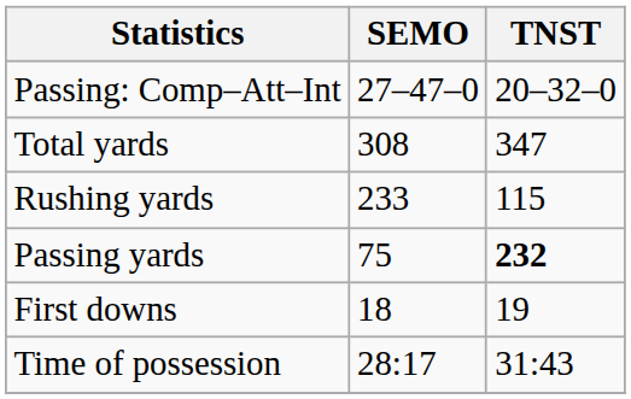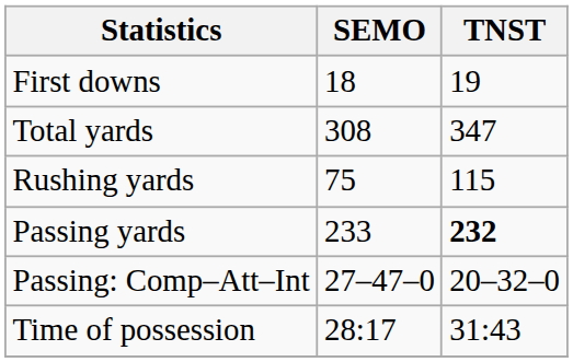rows swapped: First downs <-> Passing: Comp–Att–Int
Rushing yards | SEMO: 233 -> 75
Passing yards | SEMO: 75 -> 233
